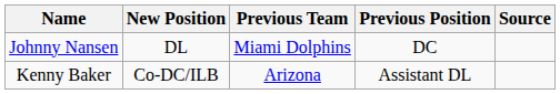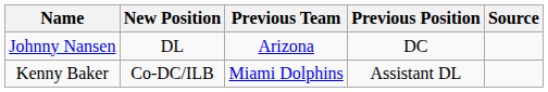Johnny Nansen | Previous Team: Miami Dolphins -> Arizona
Kenny Baker | Previous Team: Arizona -> Miami Dolphins
